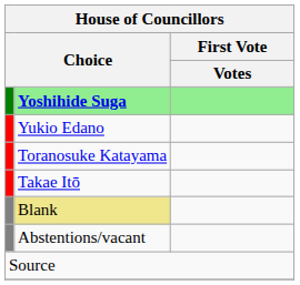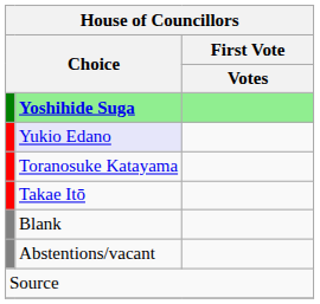Yukio Edano | column 2: no background -> lavender background
Blank | column 2: khaki background -> no background
